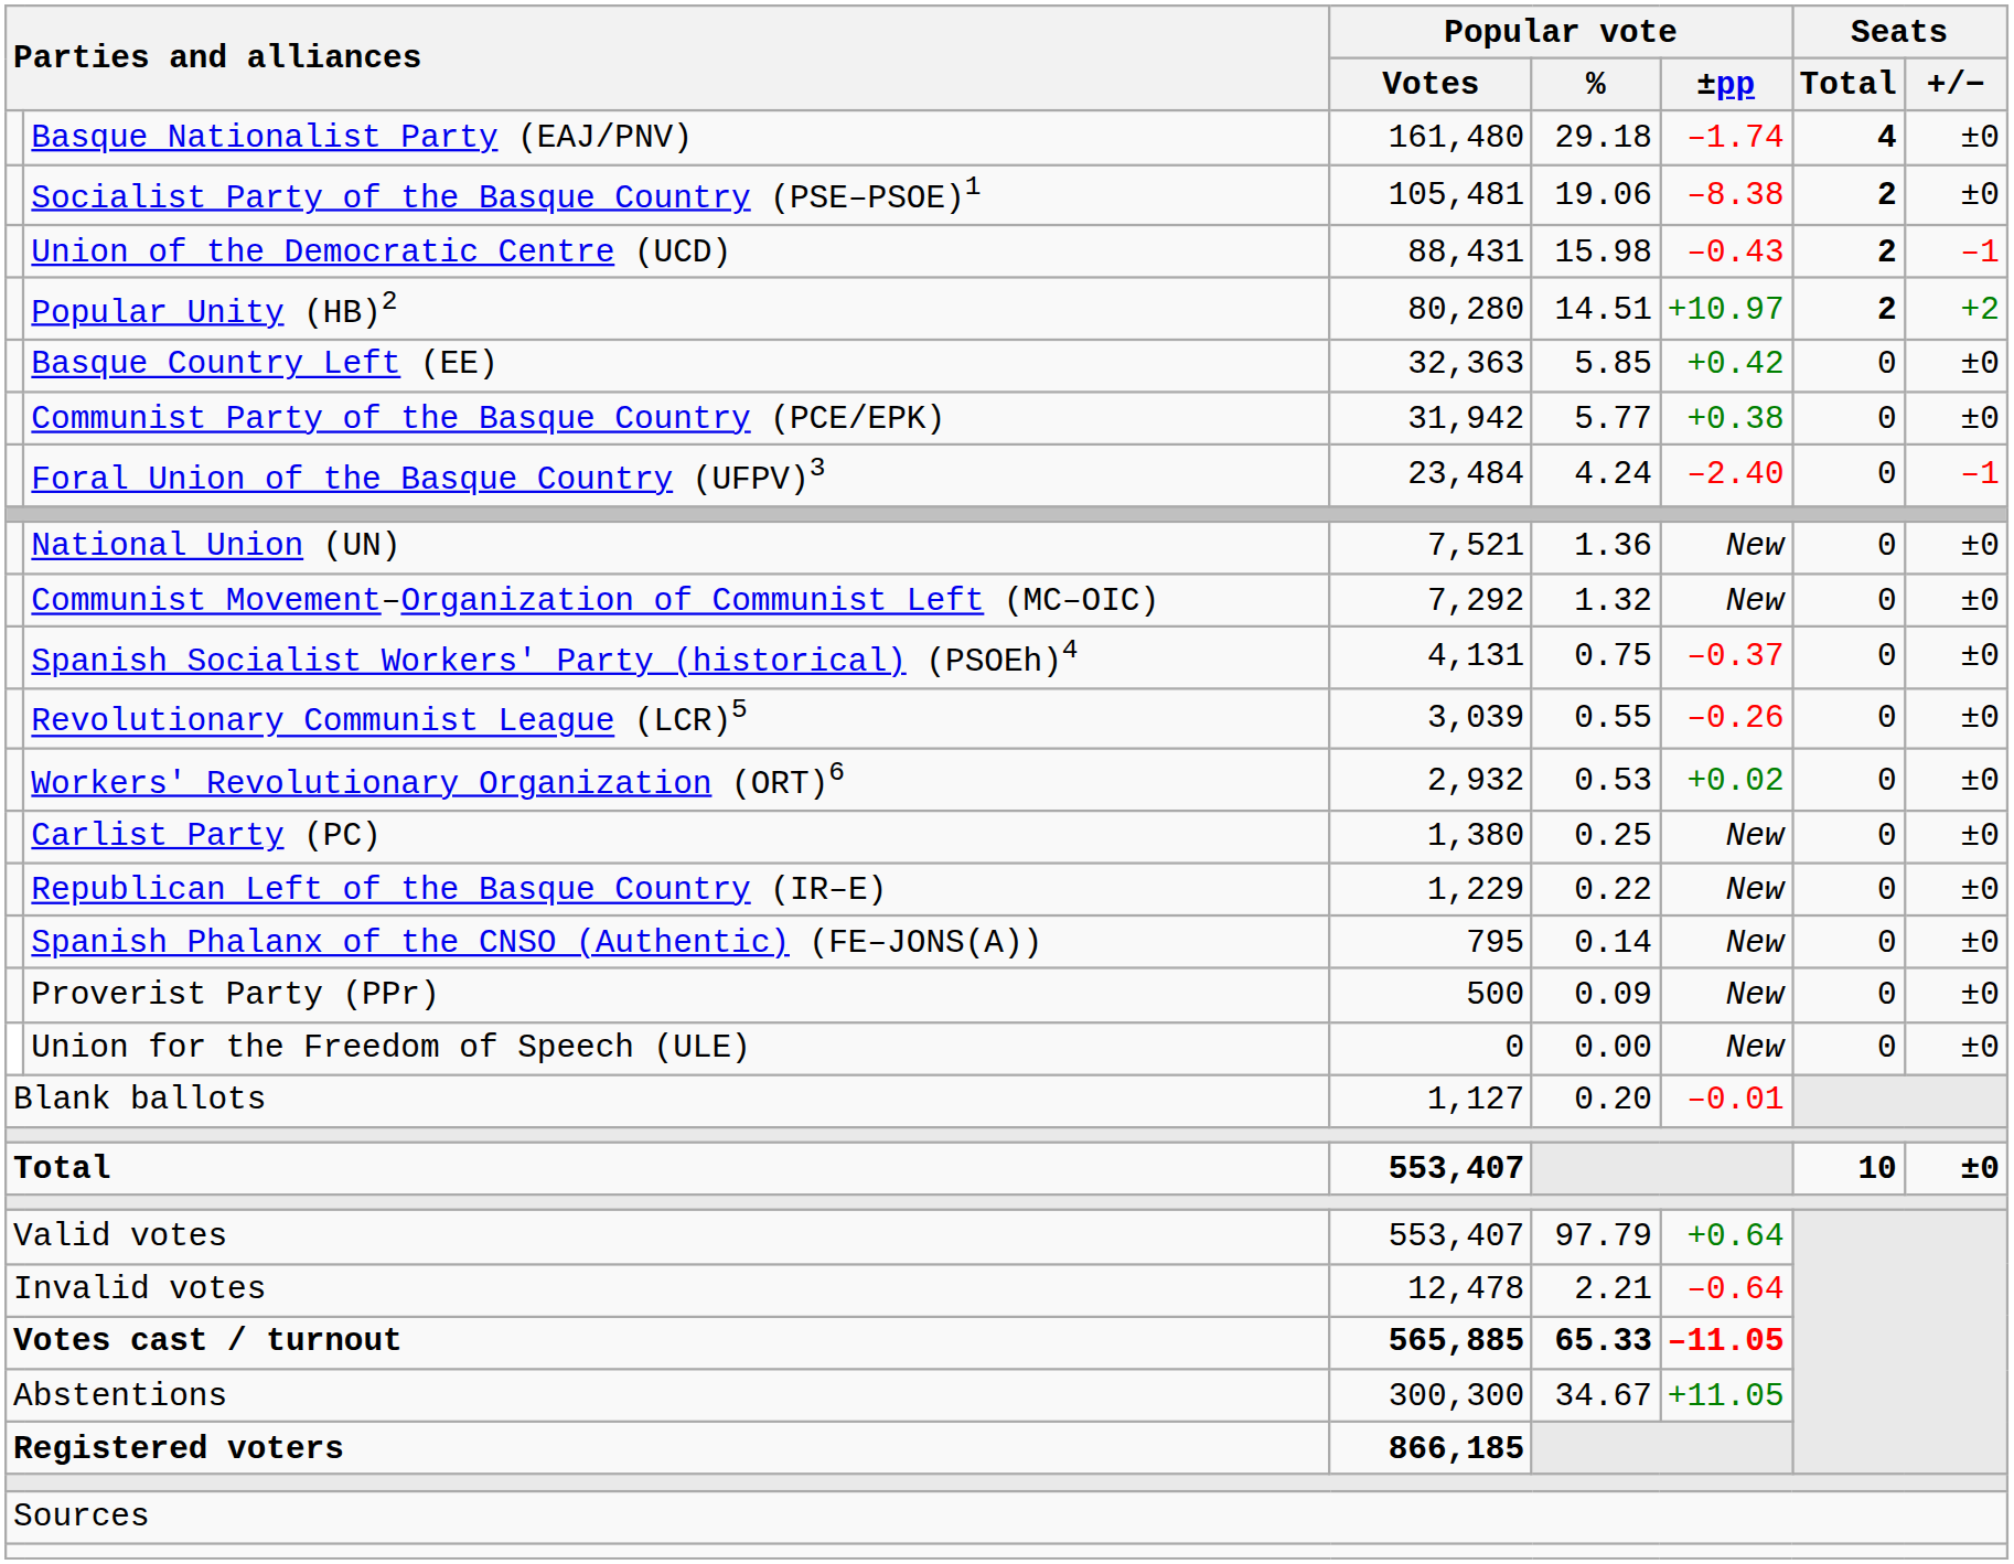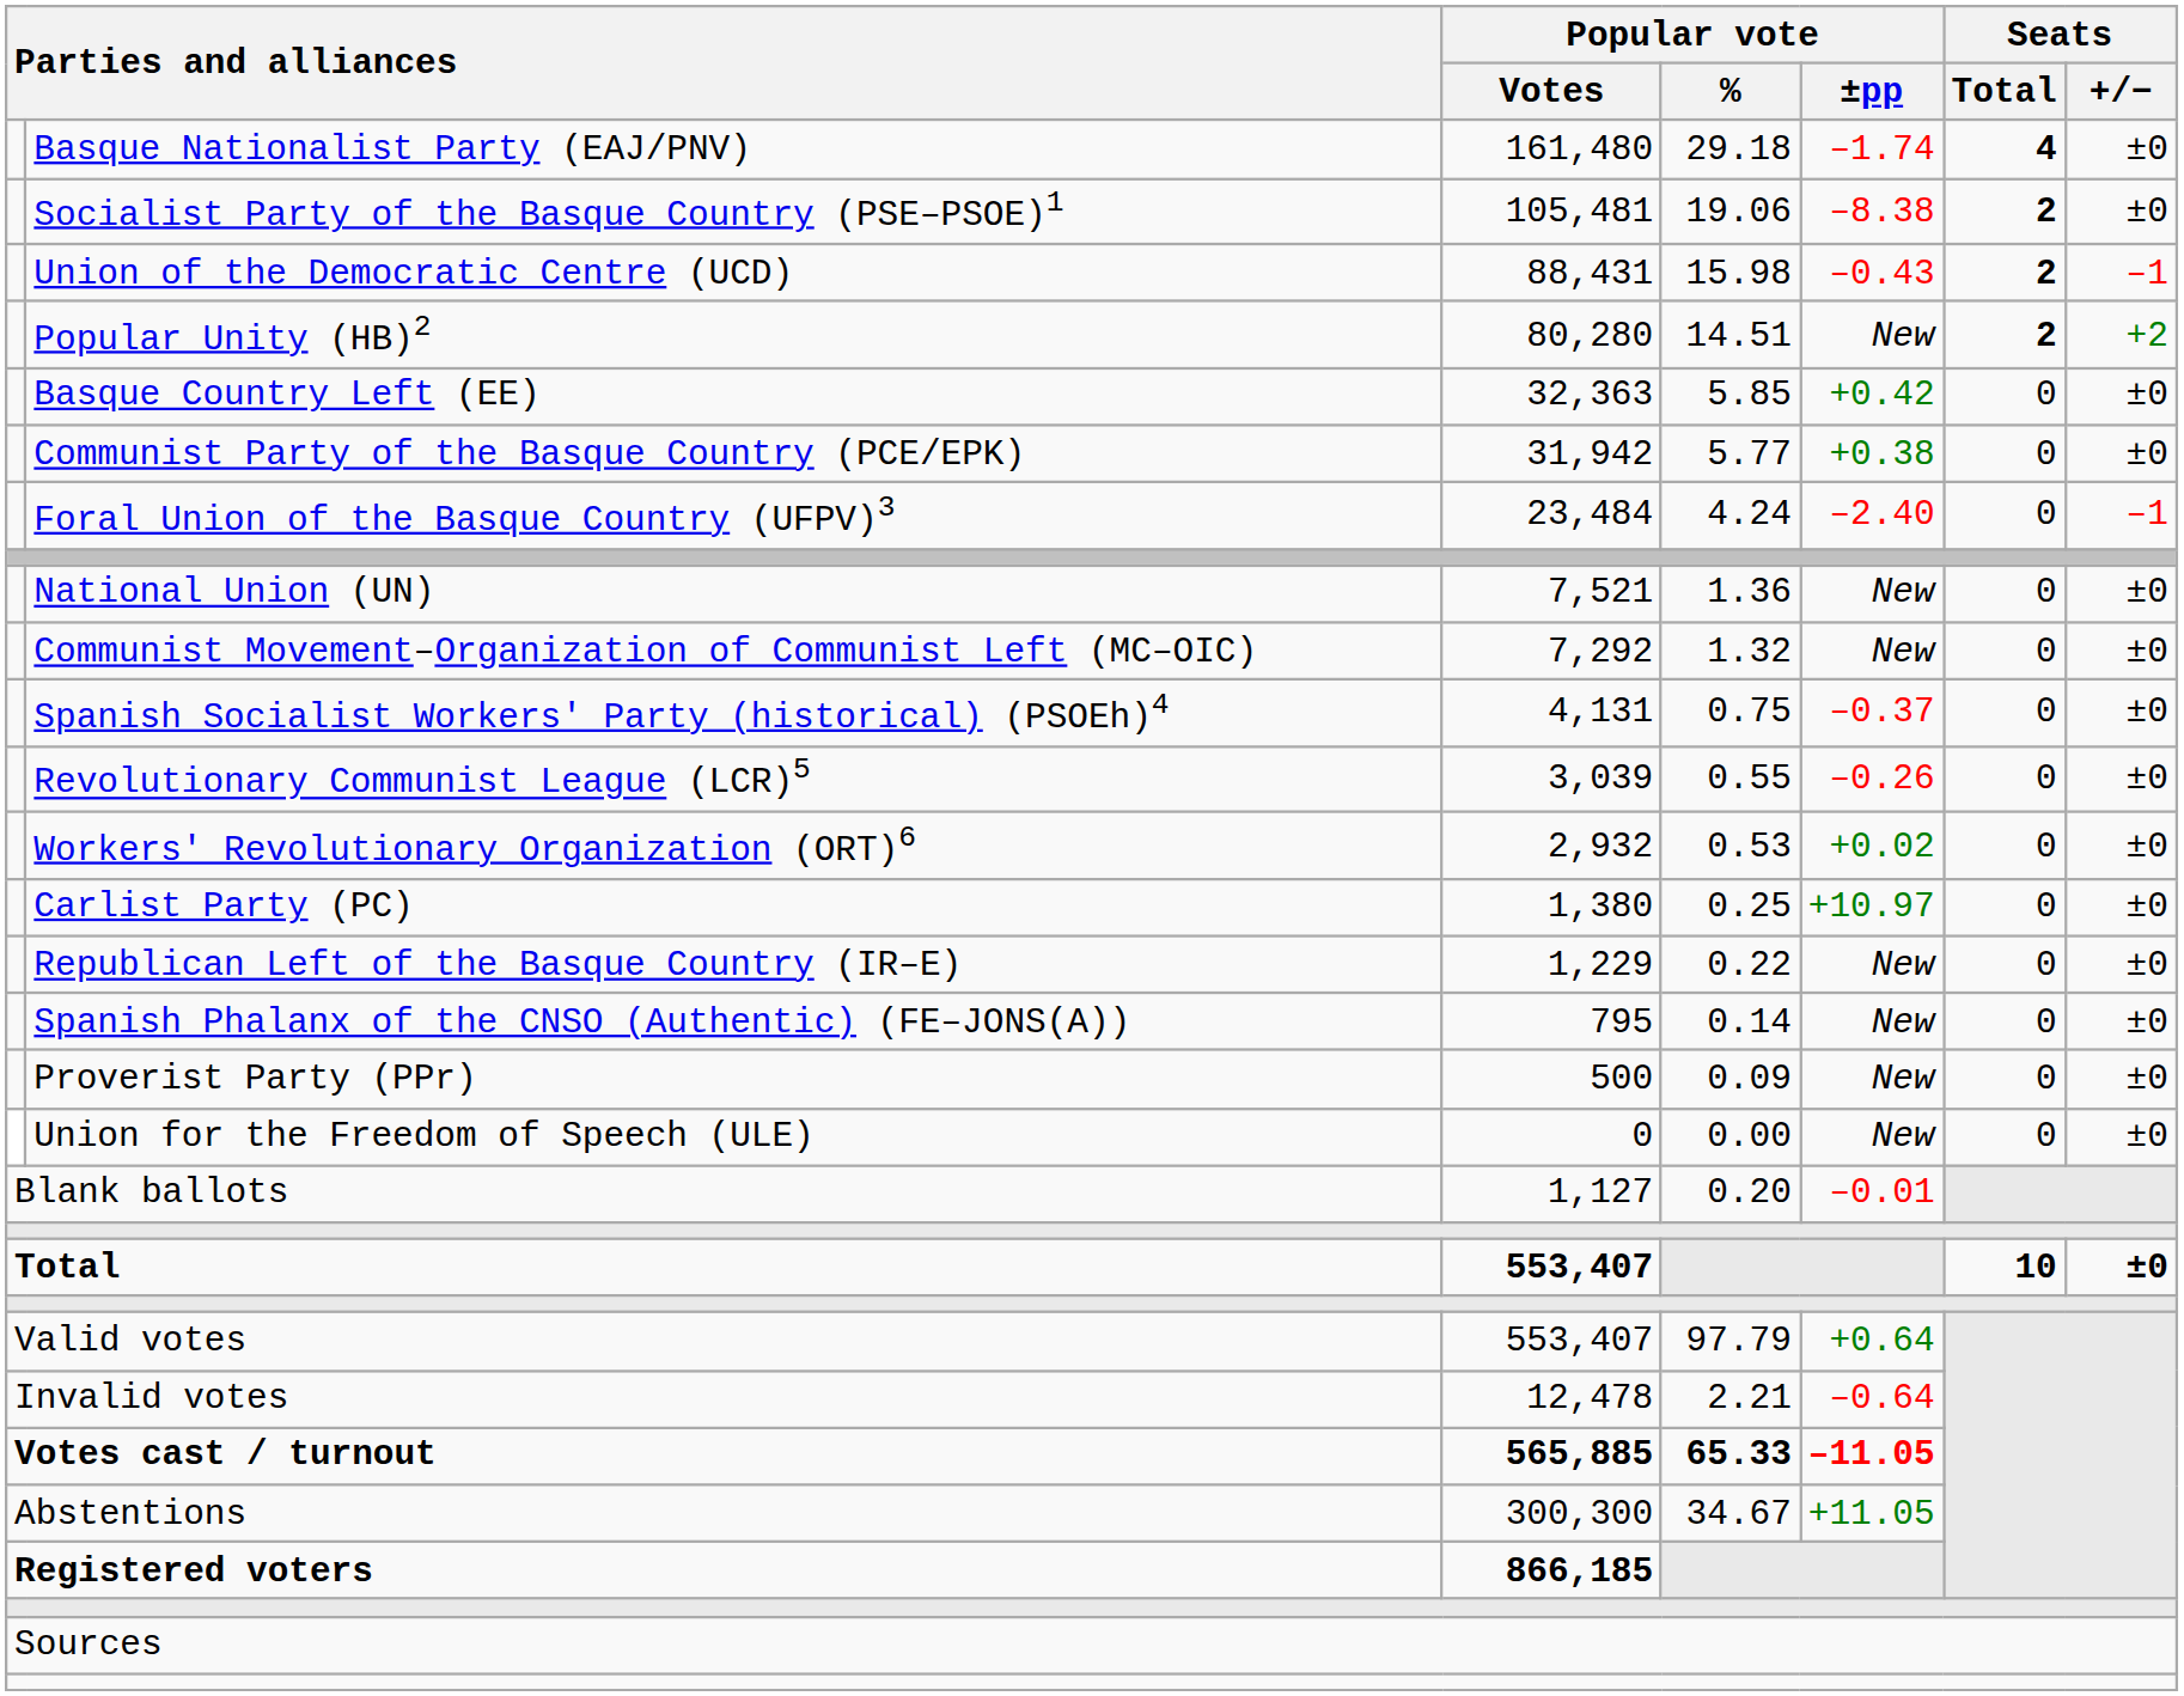Popular Unity (HB)2 | Popular vote / ±pp: +10.97 -> New
Carlist Party (PC) | Popular vote / ±pp: New -> +10.97
